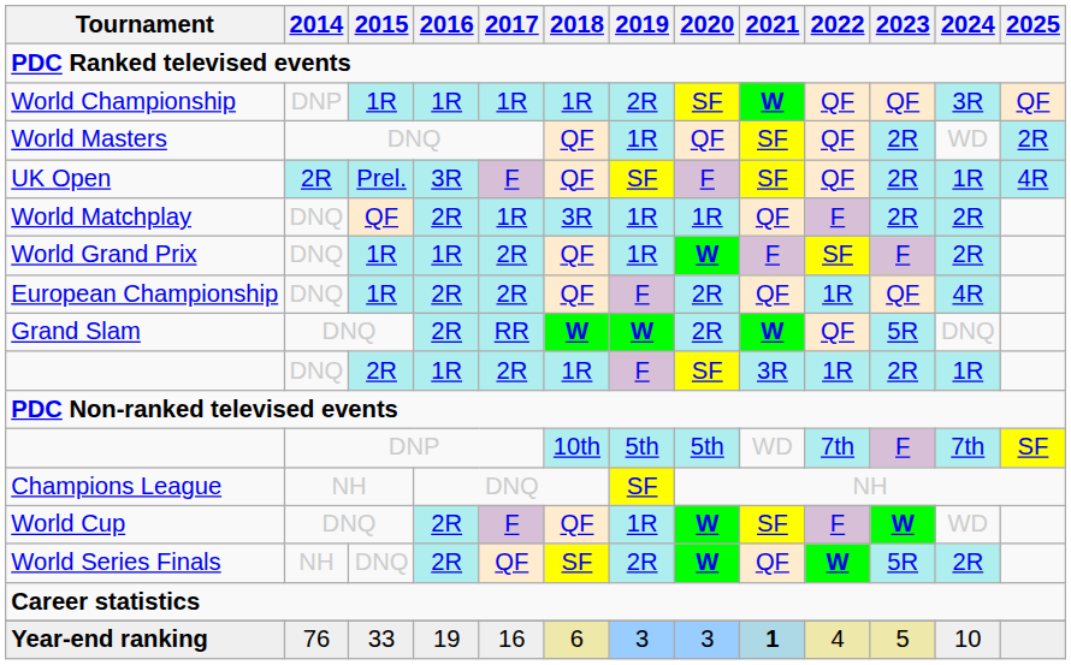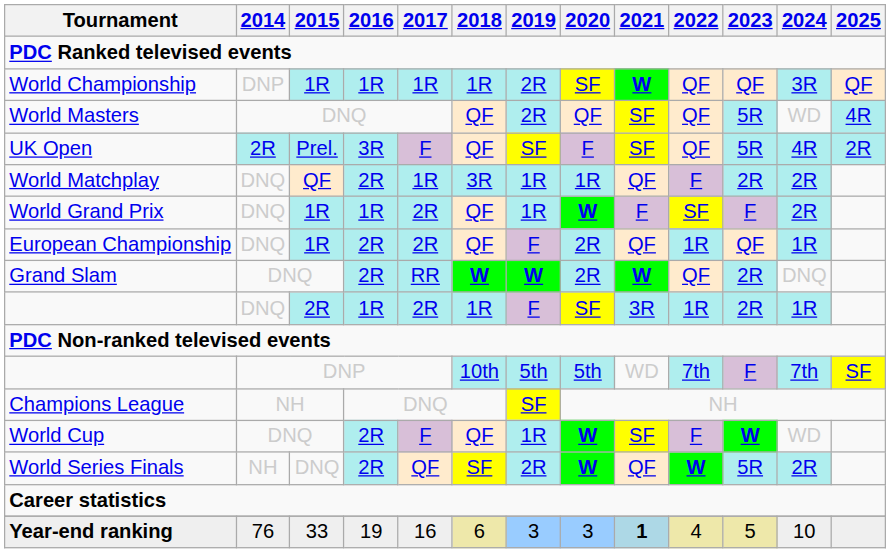World Masters | 2019: 1R -> 2R
World Masters | 2023: 2R -> 5R
World Masters | 2025: 2R -> 4R
UK Open | 2023: 2R -> 5R
UK Open | 2024: 1R -> 4R
UK Open | 2025: 4R -> 2R
European Championship | 2024: 4R -> 1R
Grand Slam | 2023: 5R -> 2R
